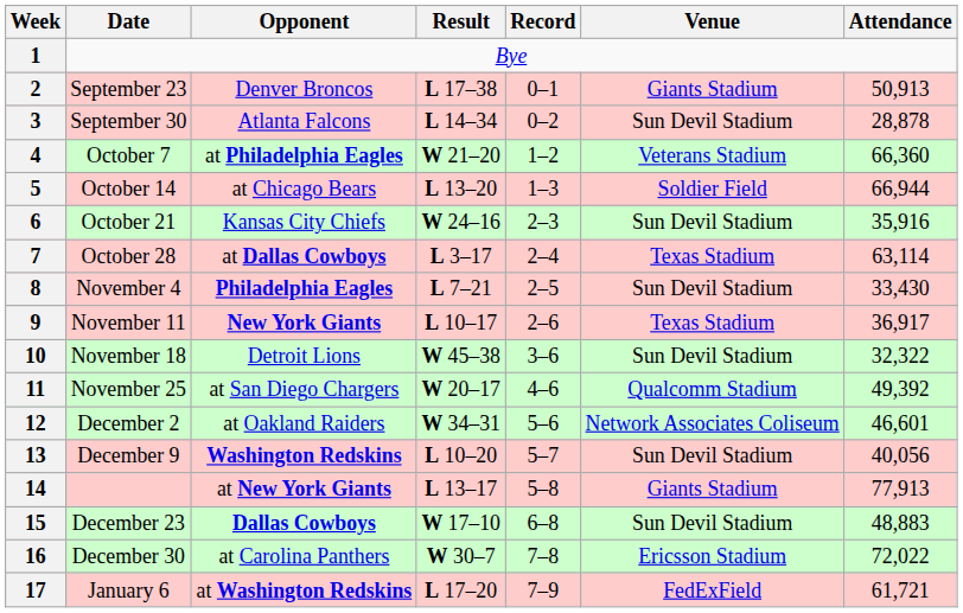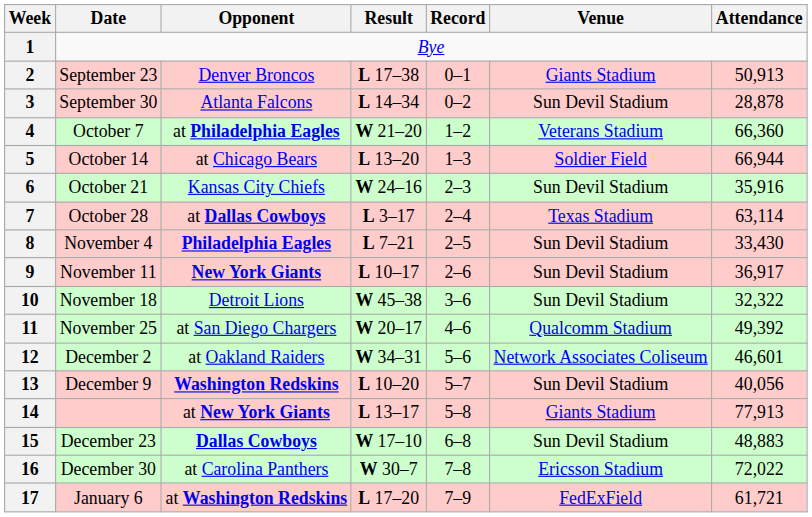9 | Venue: Texas Stadium -> Sun Devil Stadium
